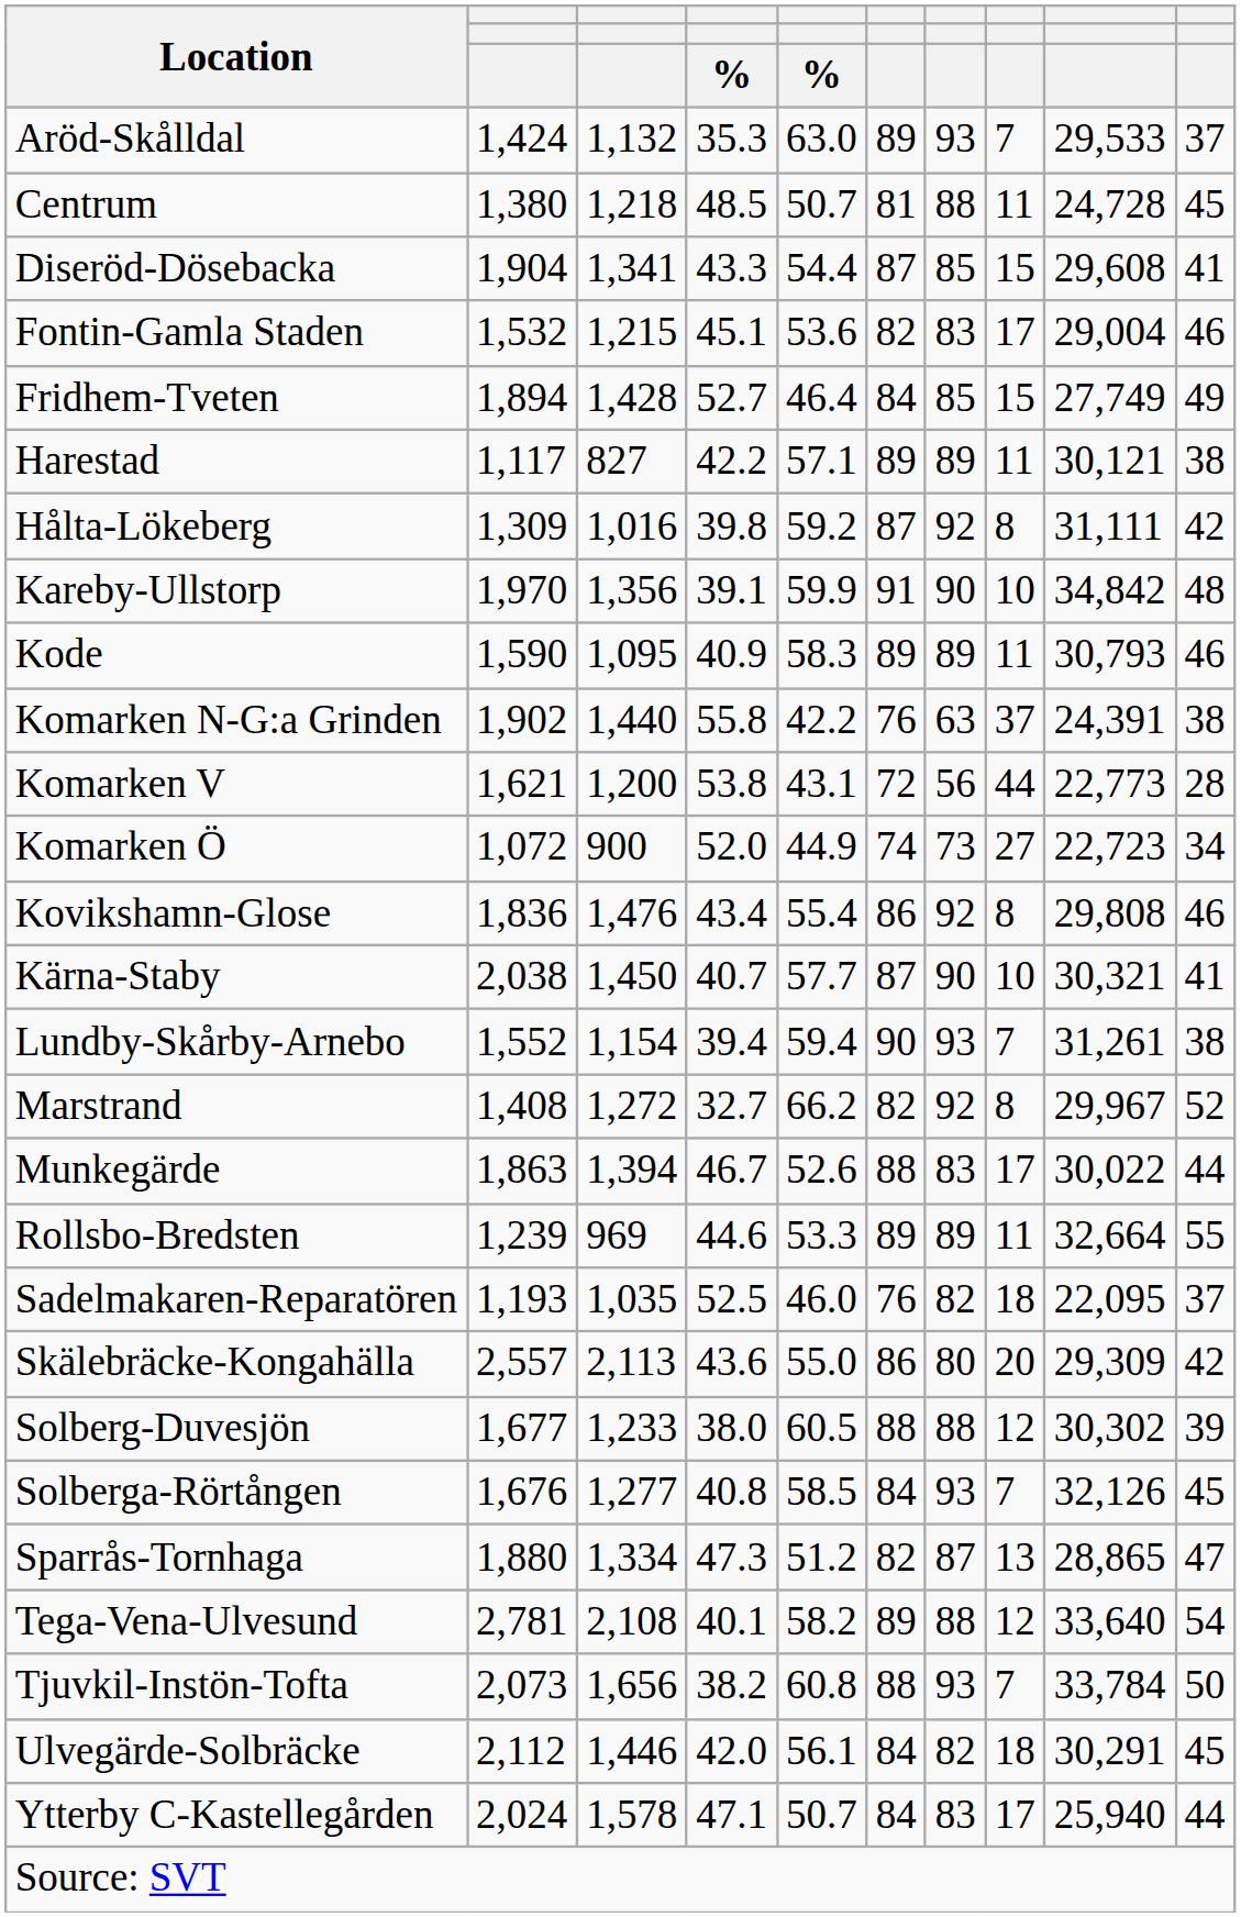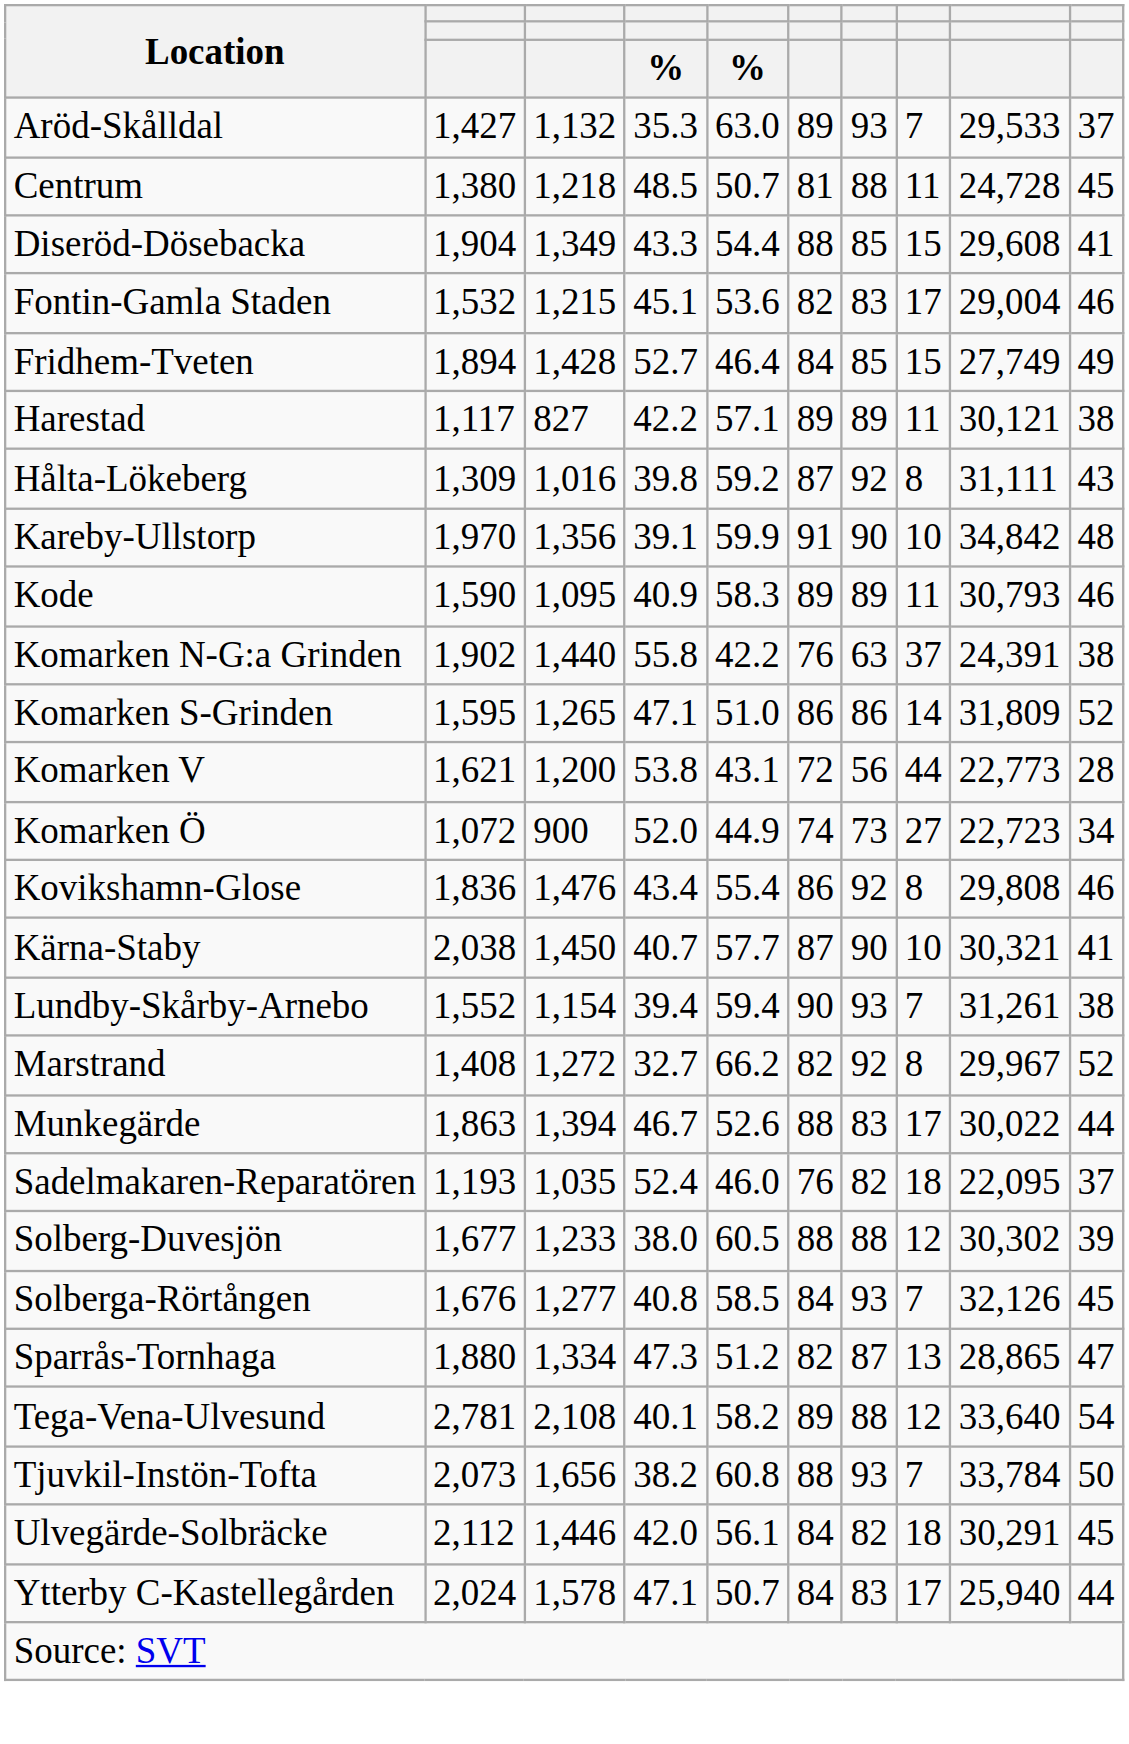Aröd-Skålldal | column 2: 1,424 -> 1,427
Diseröd-Dösebacka | column 3: 1,341 -> 1,349
Diseröd-Dösebacka | column 6: 87 -> 88
Hålta-Lökeberg | column 10: 42 -> 43
+ row: Komarken S-Grinden | 1,595 | 1,265 | 47.1 | 51.0 | 86 | 86 | 14 | 31,809 | 52
- row: Rollsbo-Bredsten | 1,239 | 969 | 44.6 | 53.3 | 89 | 89 | 11 | 32,664 | 55
Sadelmakaren-Reparatören | column 4: 52.5 -> 52.4
- row: Skälebräcke-Kongahälla | 2,557 | 2,113 | 43.6 | 55.0 | 86 | 80 | 20 | 29,309 | 42
